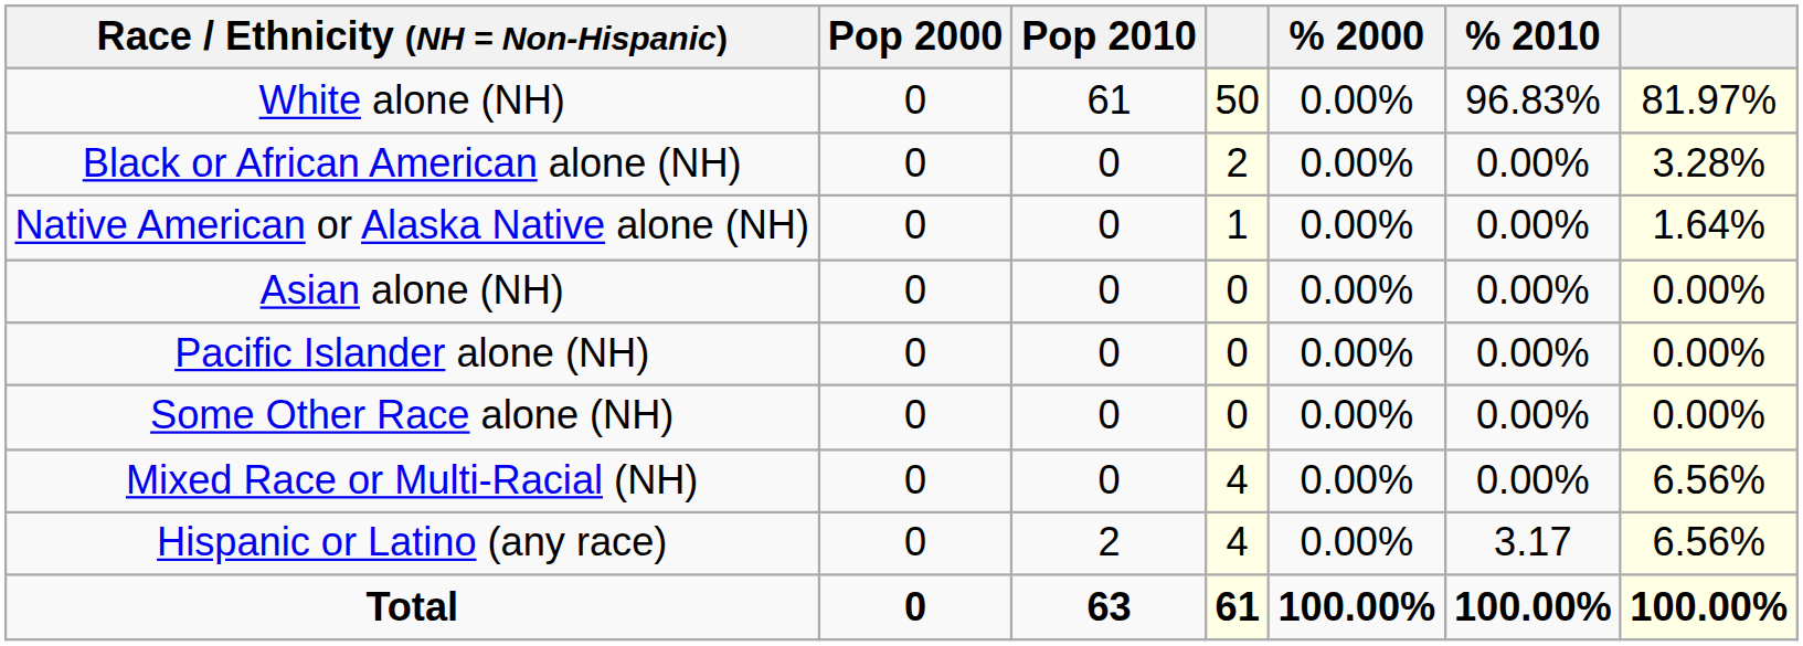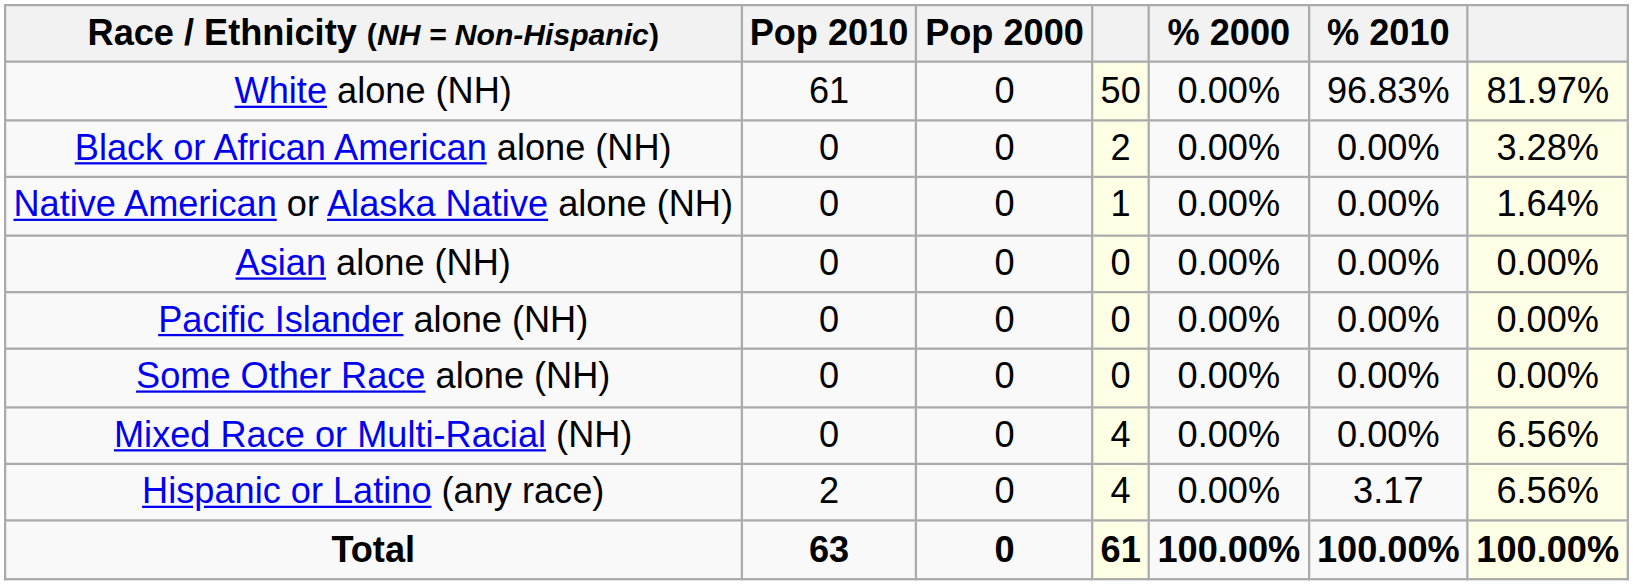columns swapped: Pop 2000 <-> Pop 2010
